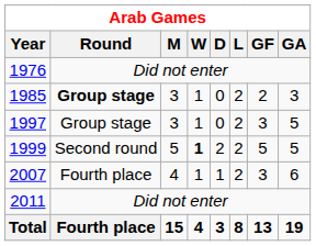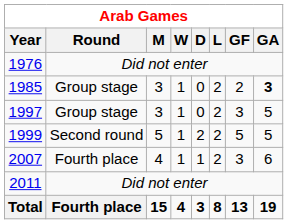1985 | Round: bold -> normal
1985 | GA: normal -> bold
1999 | W: bold -> normal
